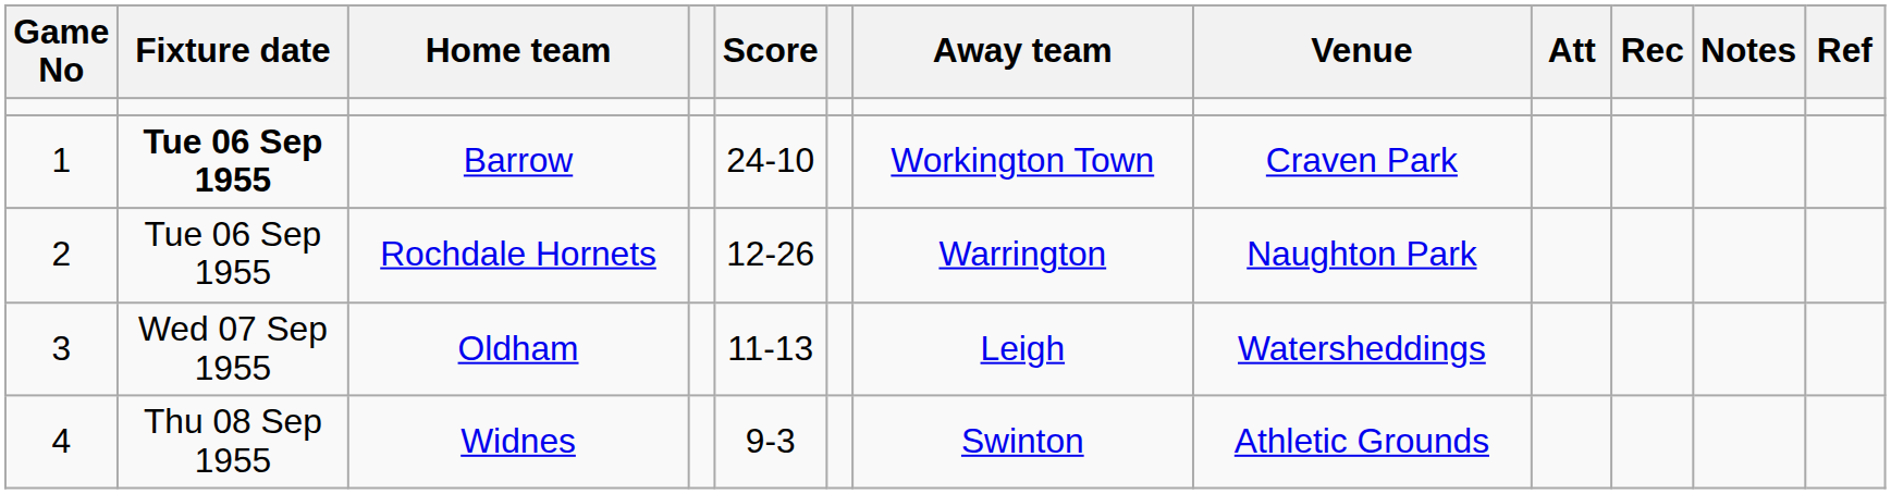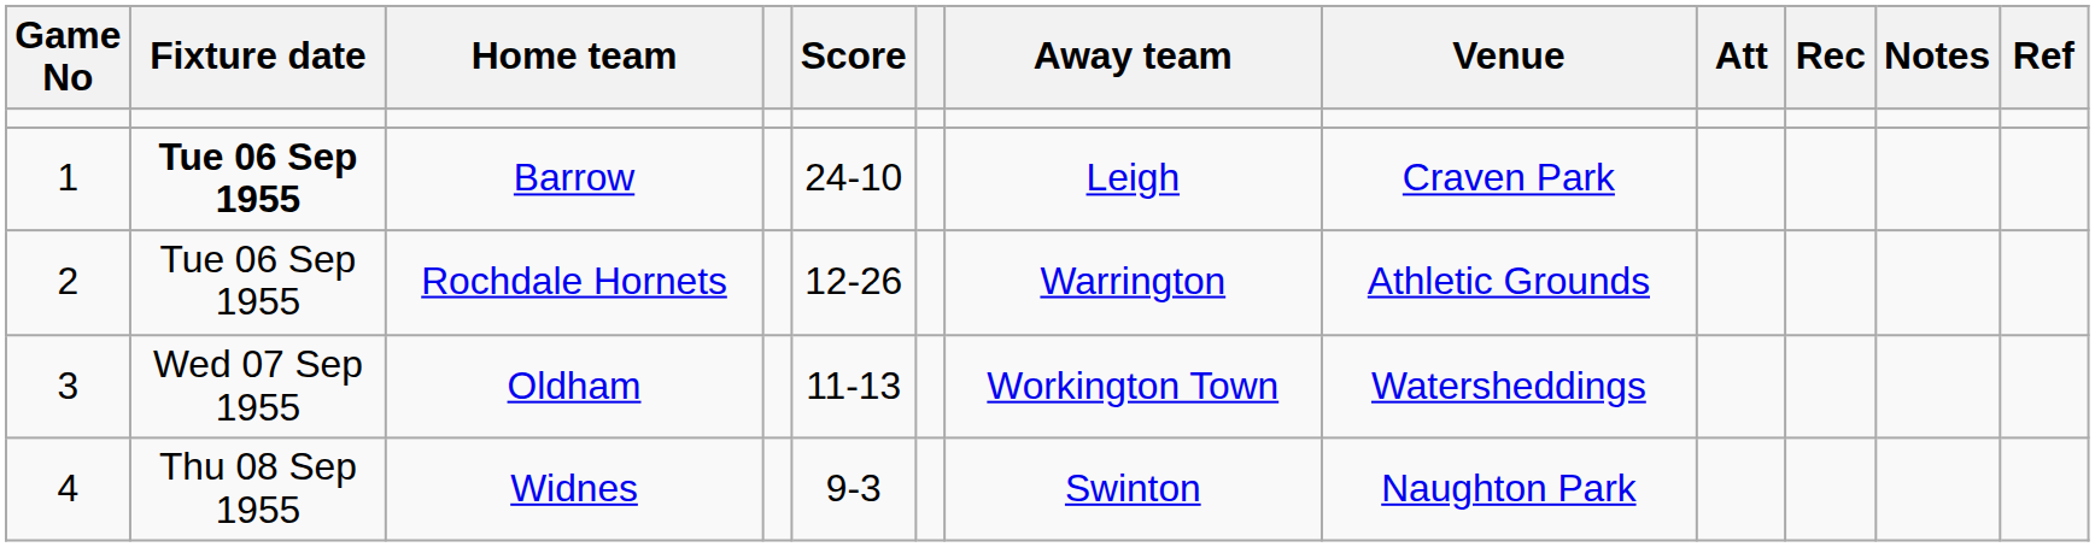Barrow | Away team: Workington Town -> Leigh
Rochdale Hornets | Venue: Naughton Park -> Athletic Grounds
Oldham | Away team: Leigh -> Workington Town
Widnes | Venue: Athletic Grounds -> Naughton Park
